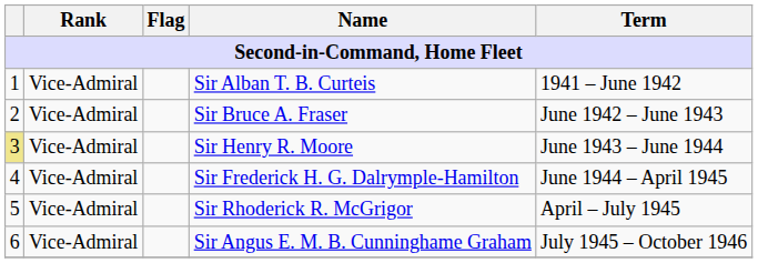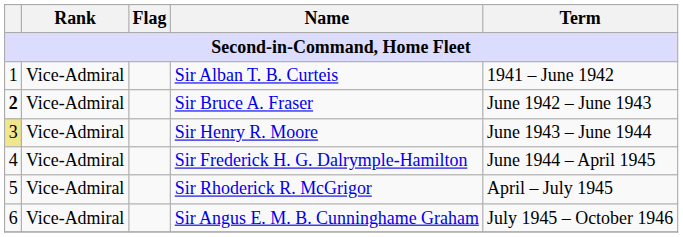Sir Bruce A. Fraser | column 1: normal -> bold
